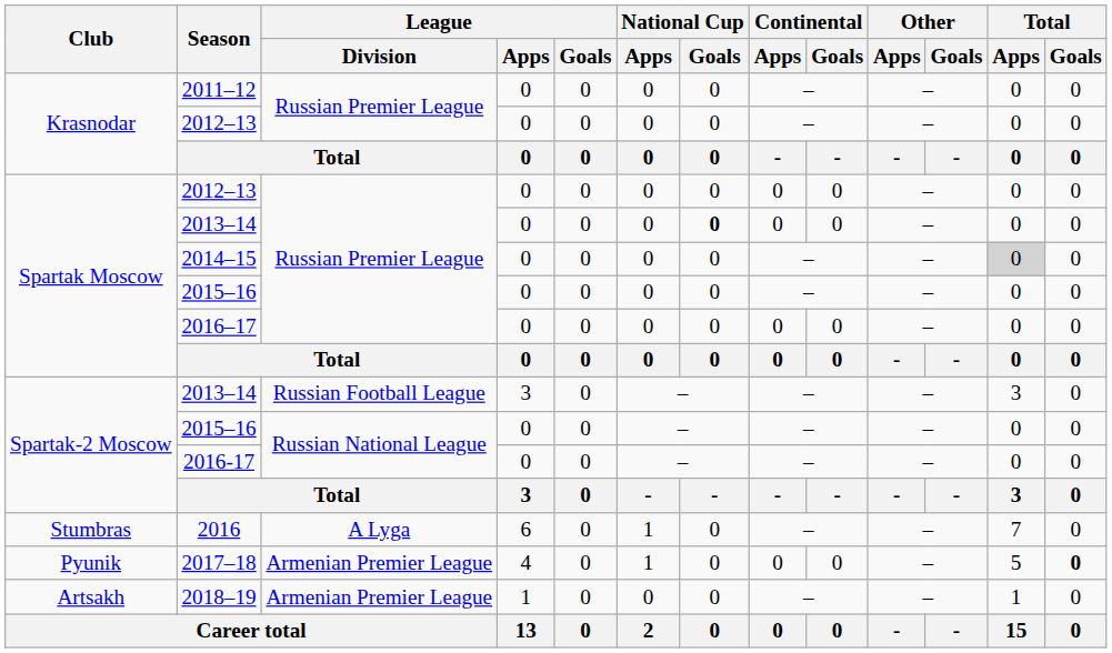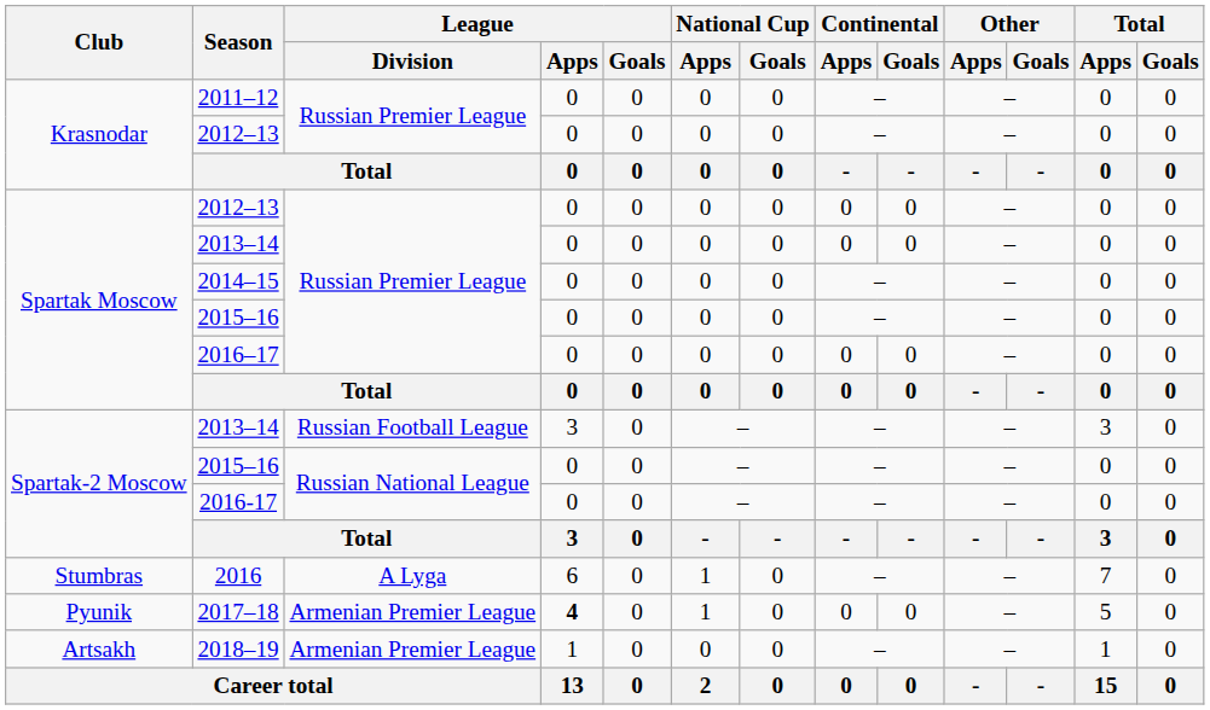Spartak Moscow / 2013–14 | National Cup / Goals: bold -> normal
2014–15 | Total / Apps: lightgrey background -> no background
2017–18 | League / Apps: normal -> bold
2017–18 | Total / Goals: bold -> normal
